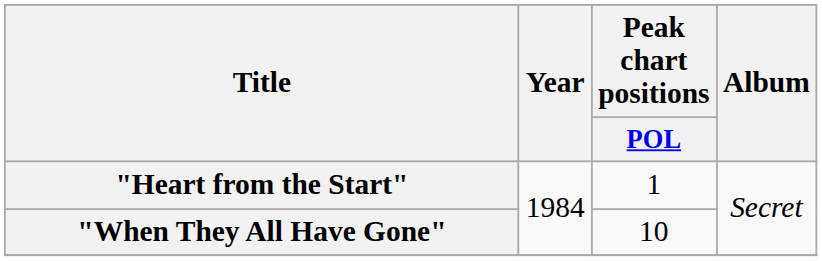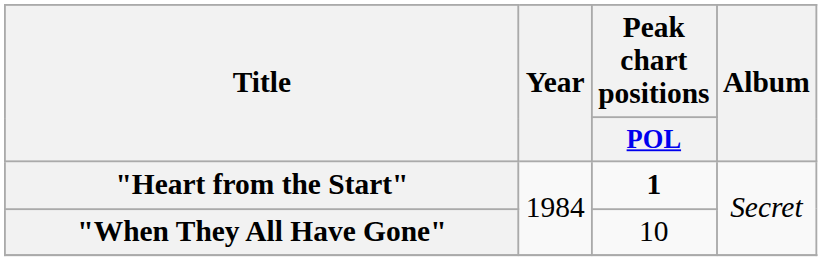"Heart from the Start" | Peak chart positions / POL: normal -> bold
